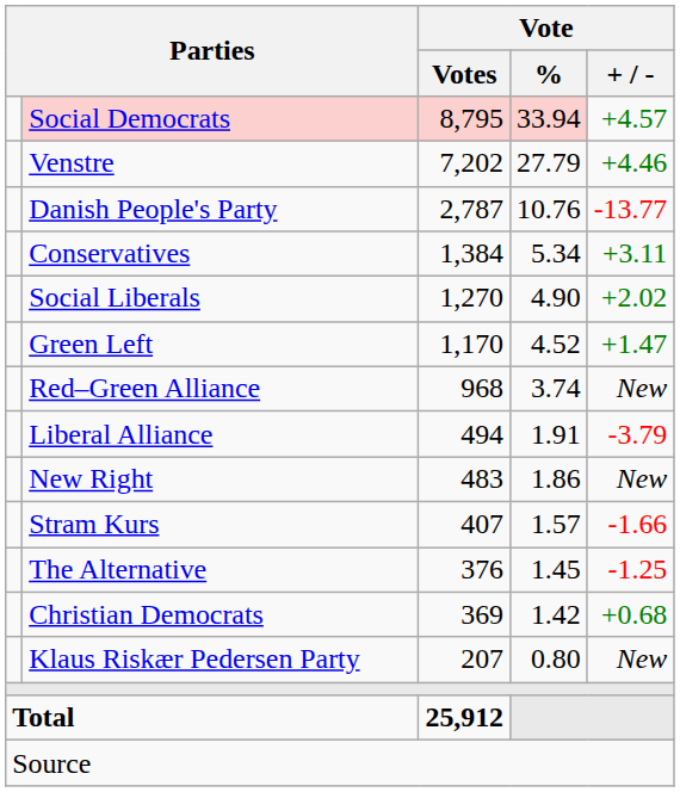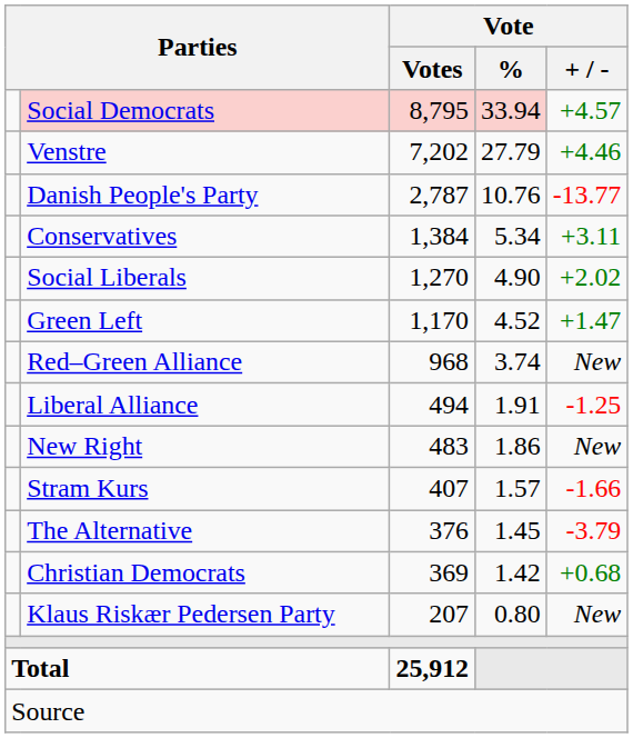Liberal Alliance | Vote / + / -: -3.79 -> -1.25
The Alternative | Vote / + / -: -1.25 -> -3.79
